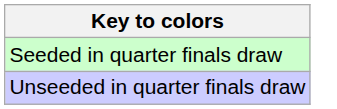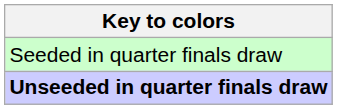row 3 | column 1: normal -> bold
